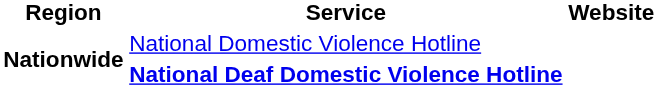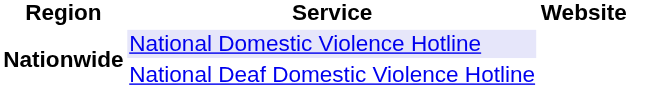National Domestic Violence Hotline | Service: no background -> lavender background
National Deaf Domestic Violence Hotline | Service: bold -> normal
